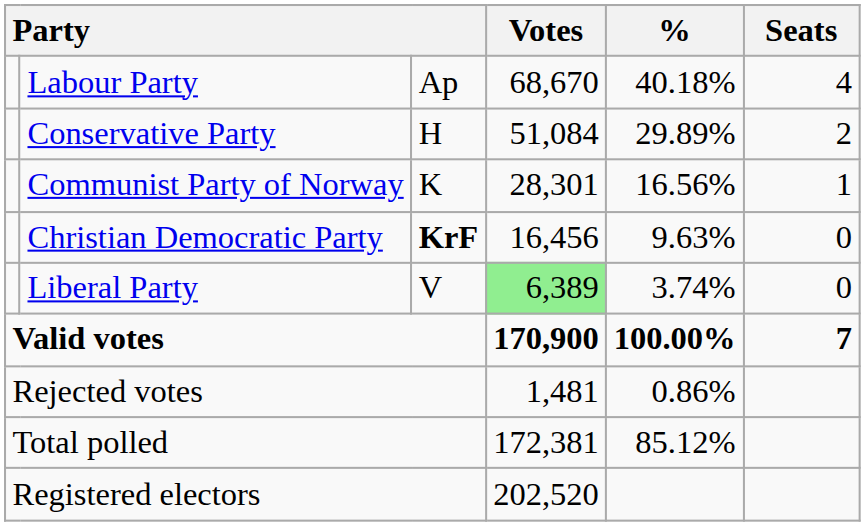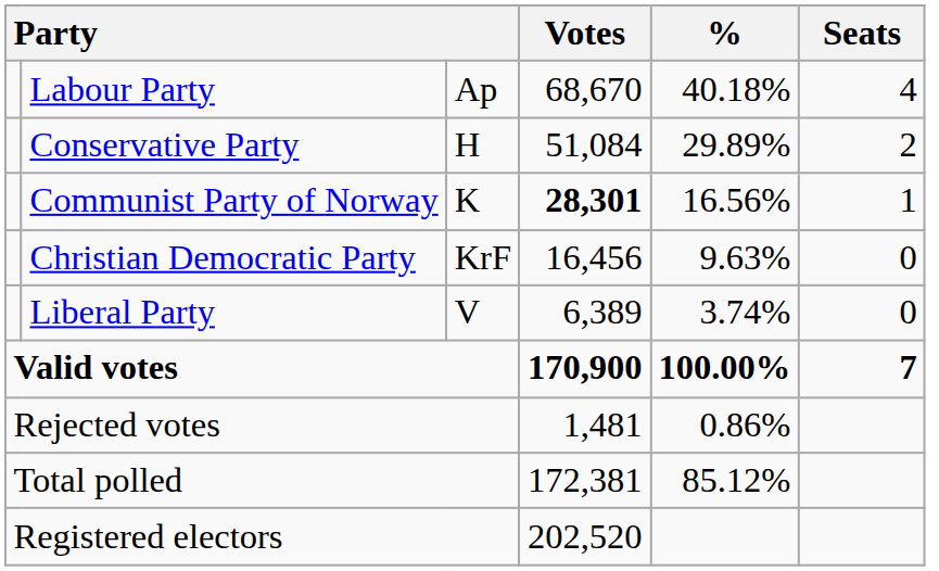Communist Party of Norway | Votes: normal -> bold
Christian Democratic Party | column 3: bold -> normal
Liberal Party | Votes: lightgreen background -> no background
